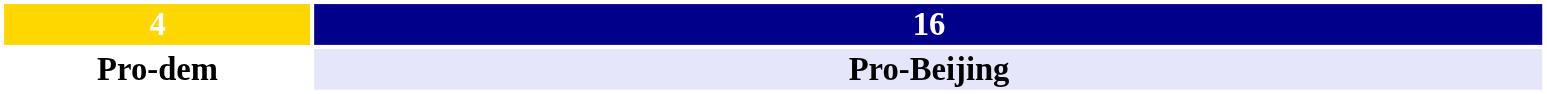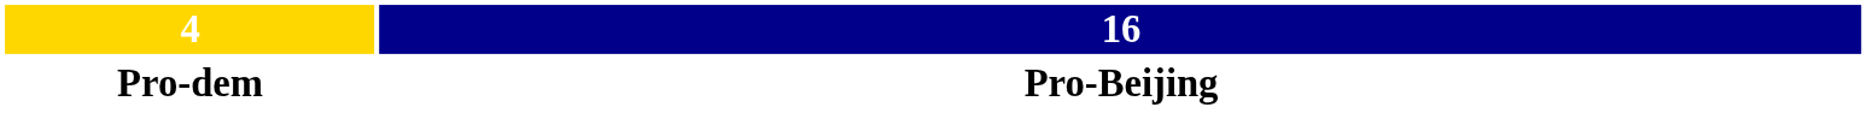Pro-dem | 16: lavender background -> no background
